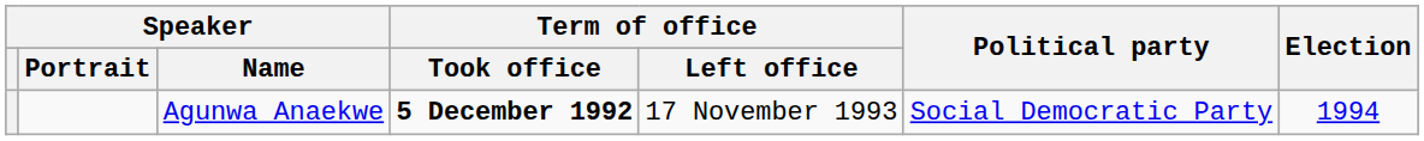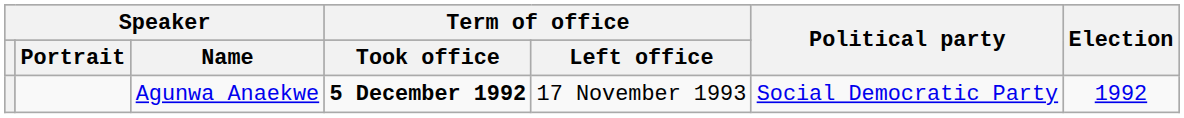Agunwa Anaekwe | Election: 1994 -> 1992
